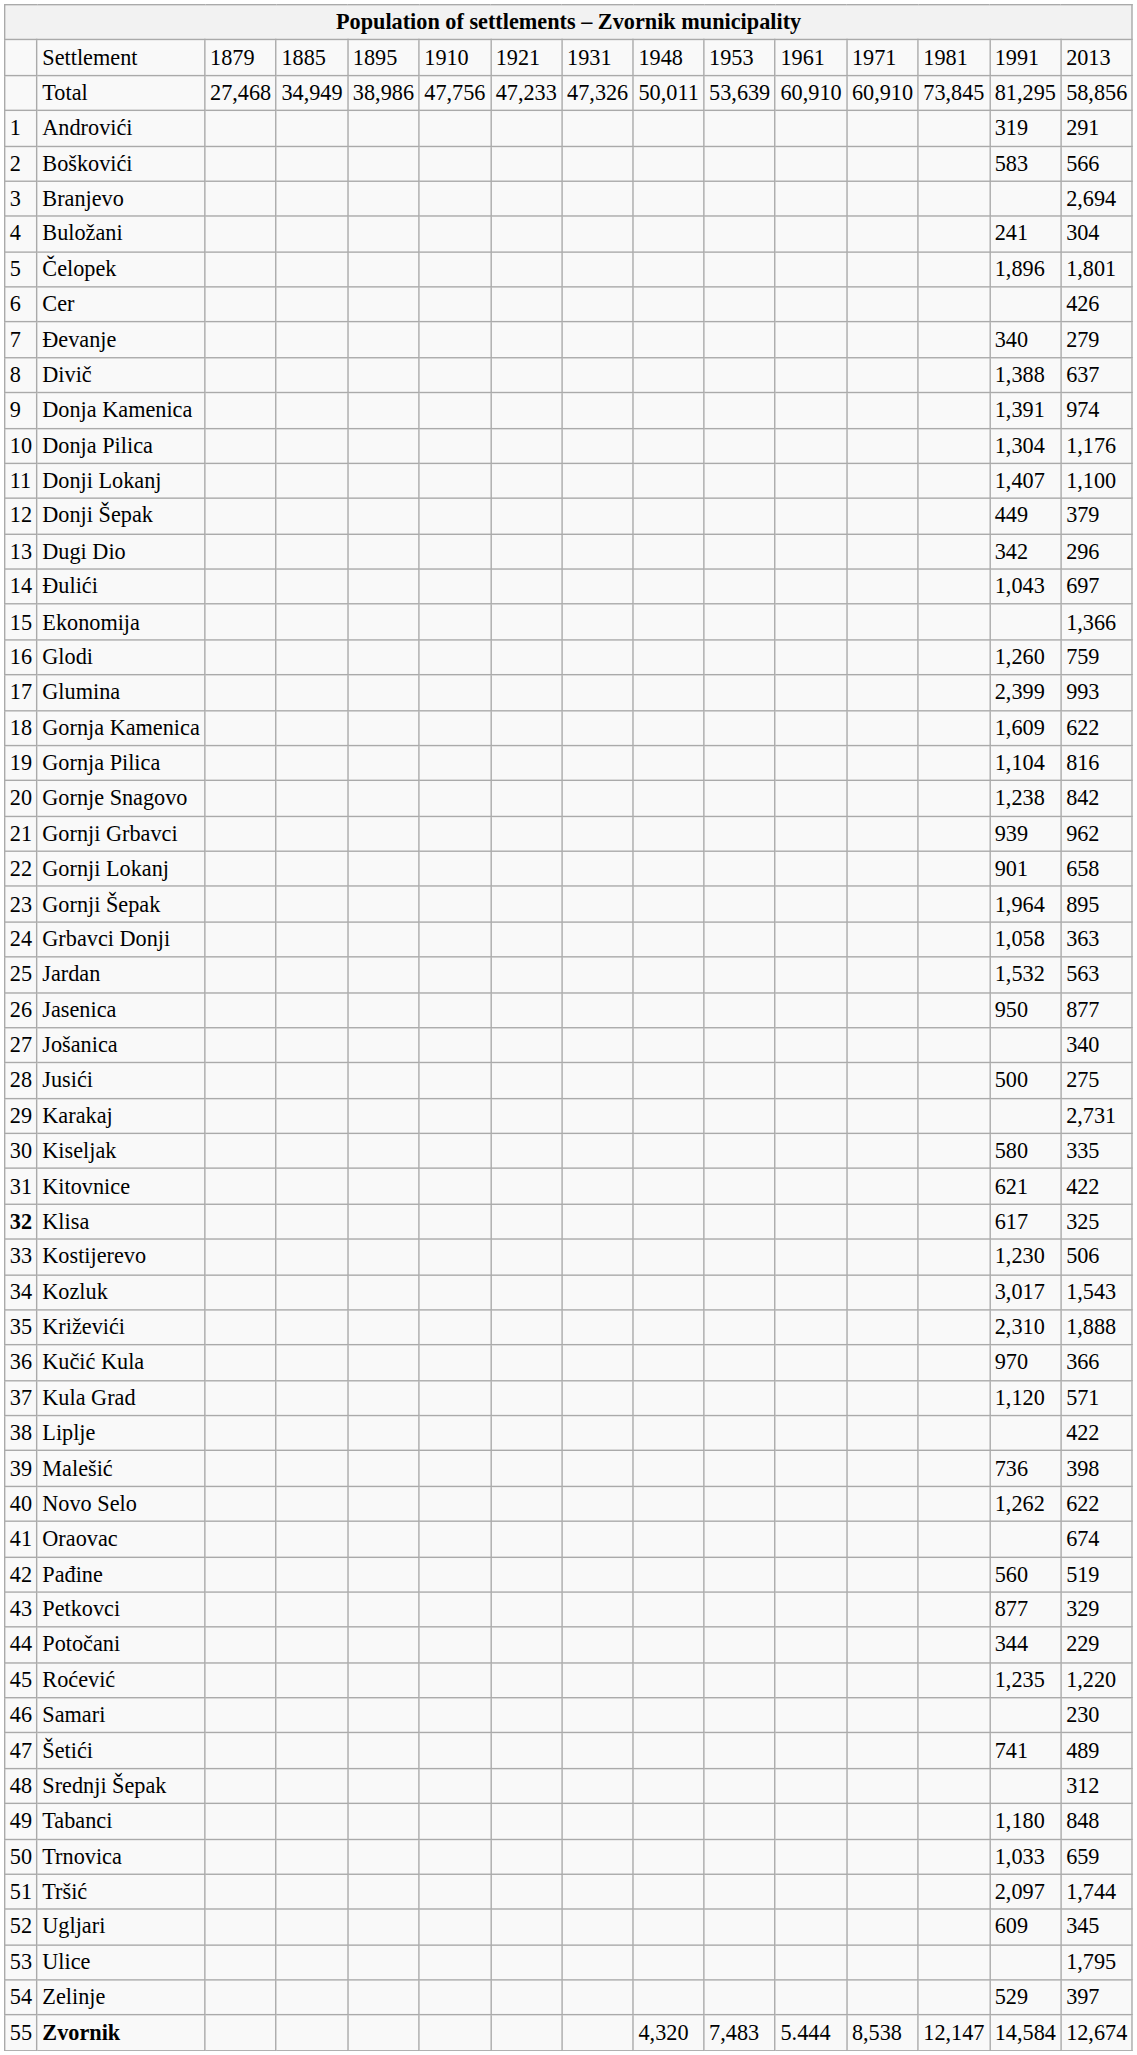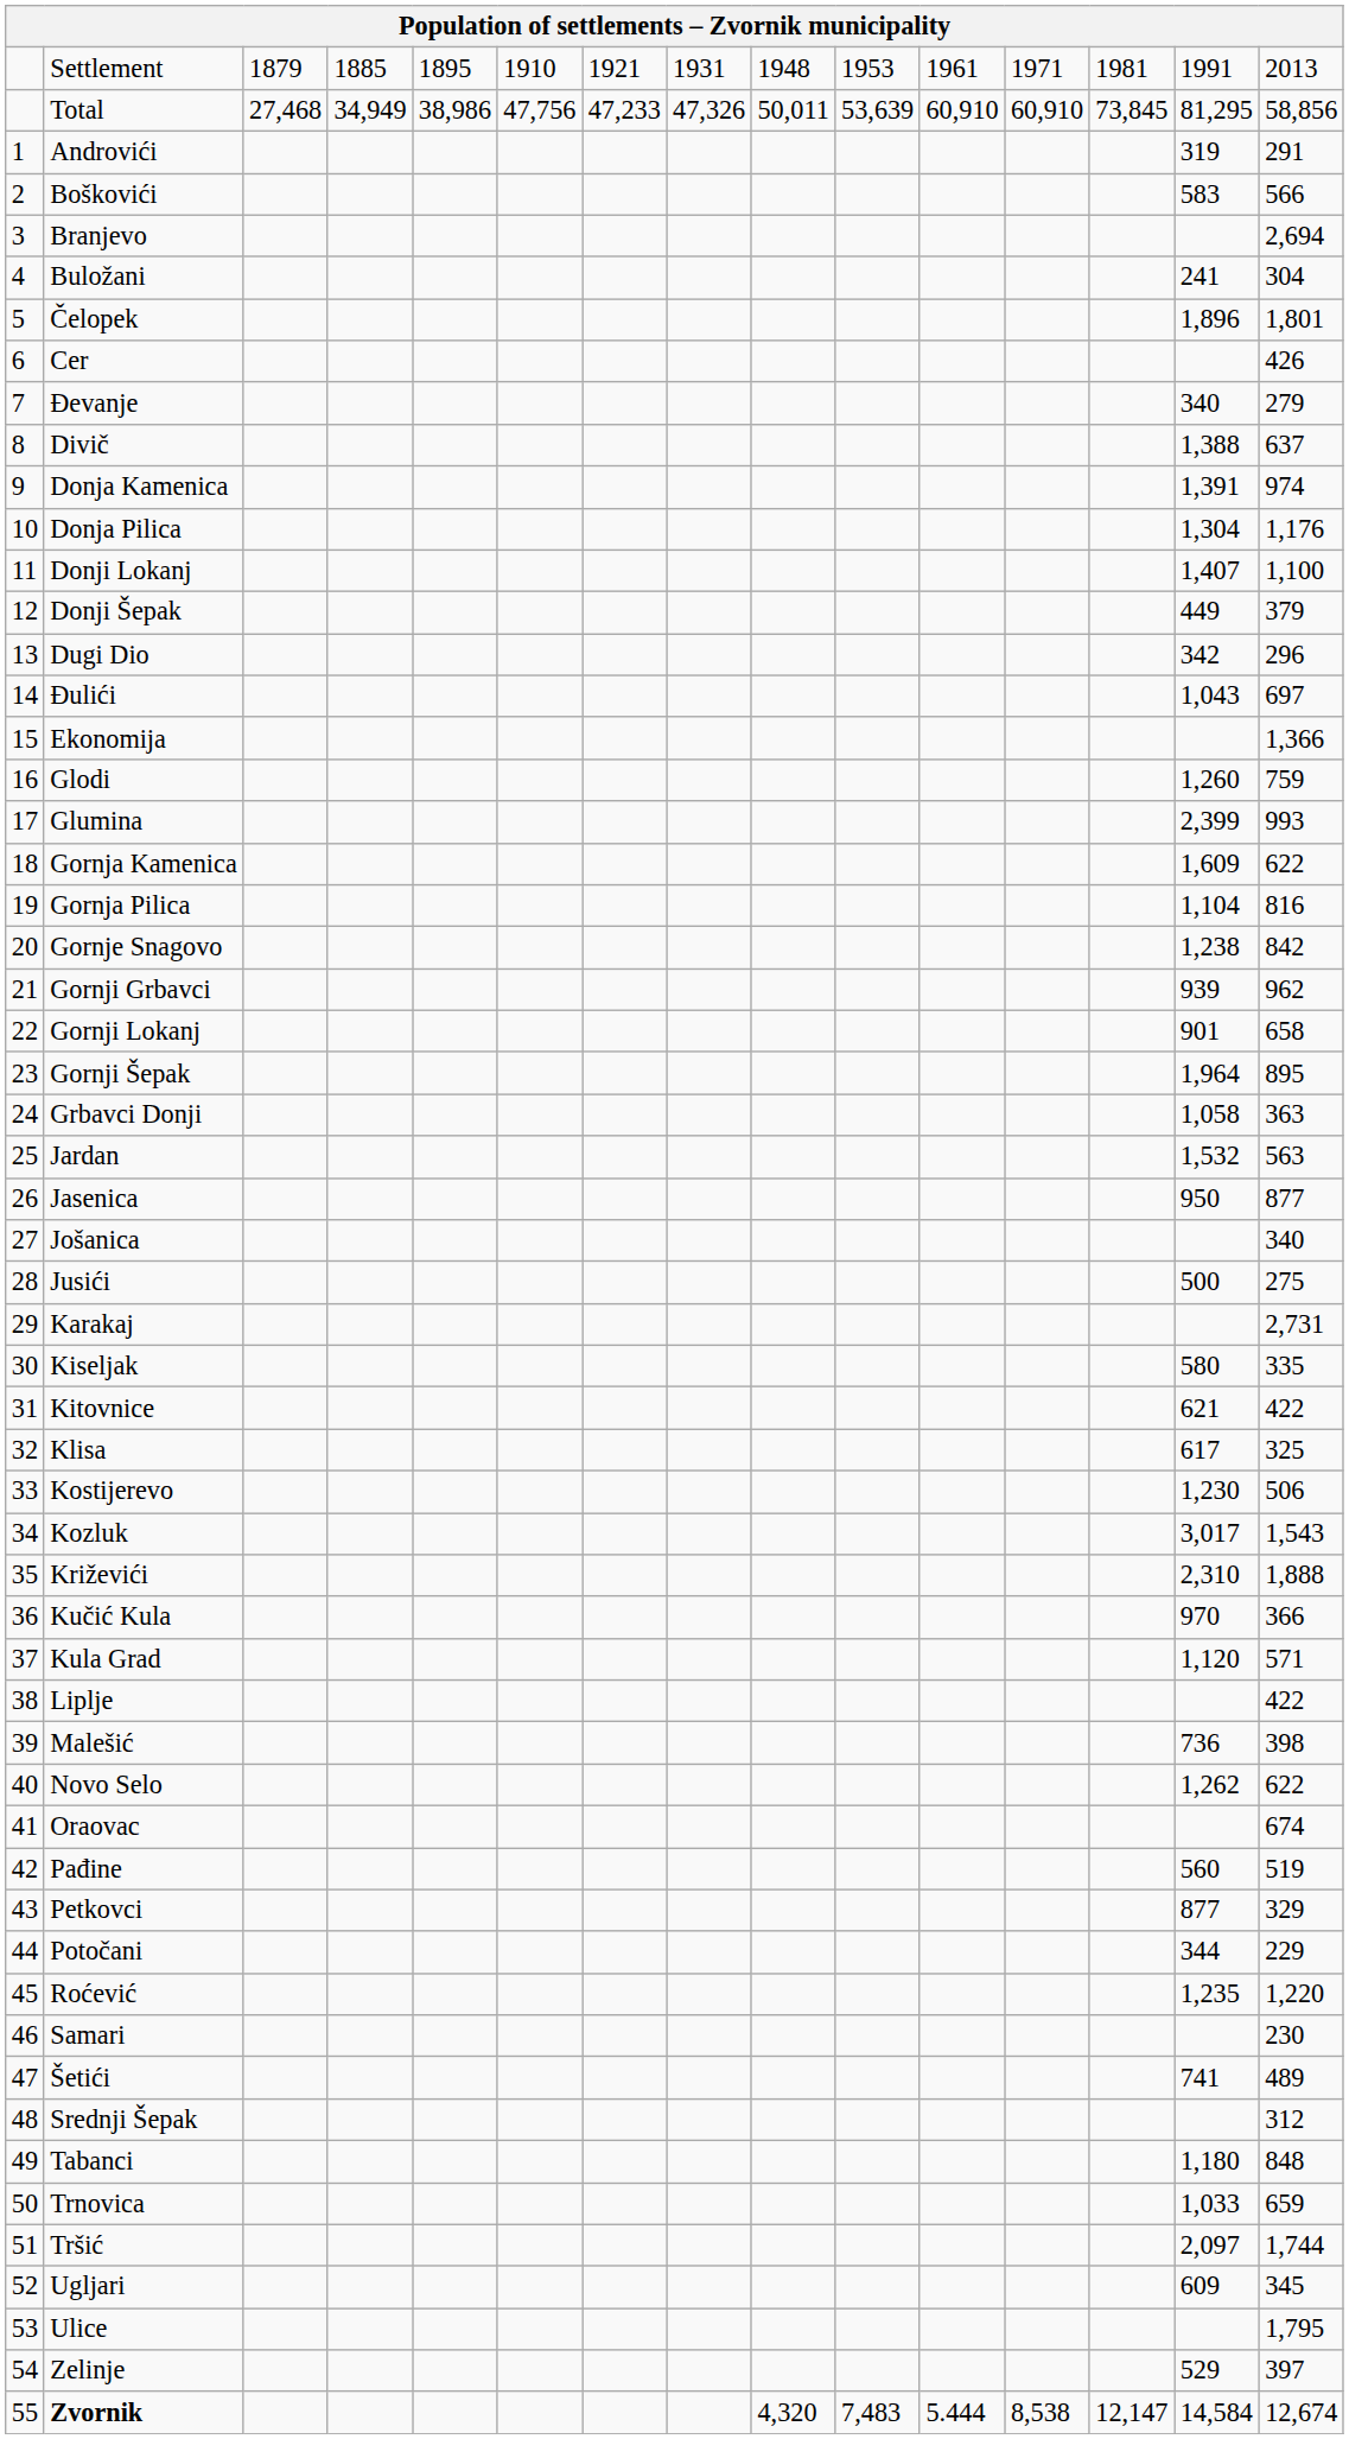Klisa | column 1: bold -> normal
